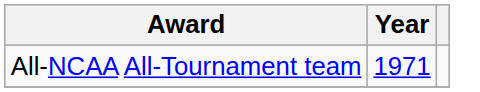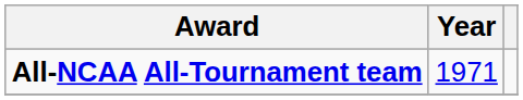row 2 | Award: normal -> bold
